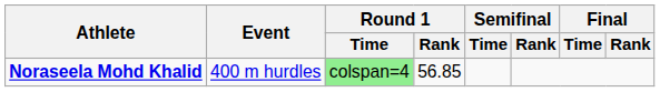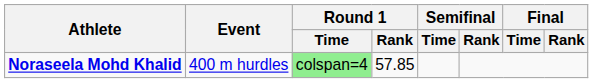Noraseela Mohd Khalid | Round 1 / Rank: 56.85 -> 57.85
